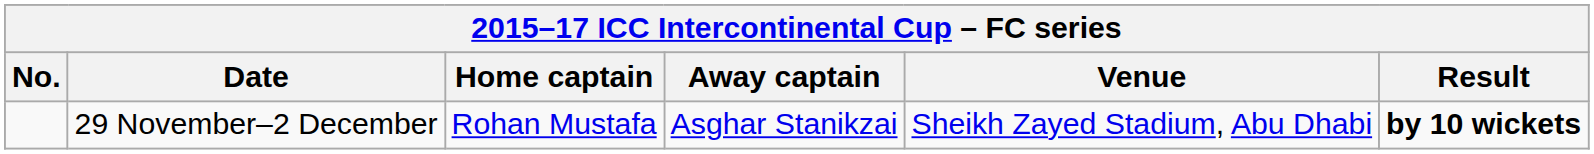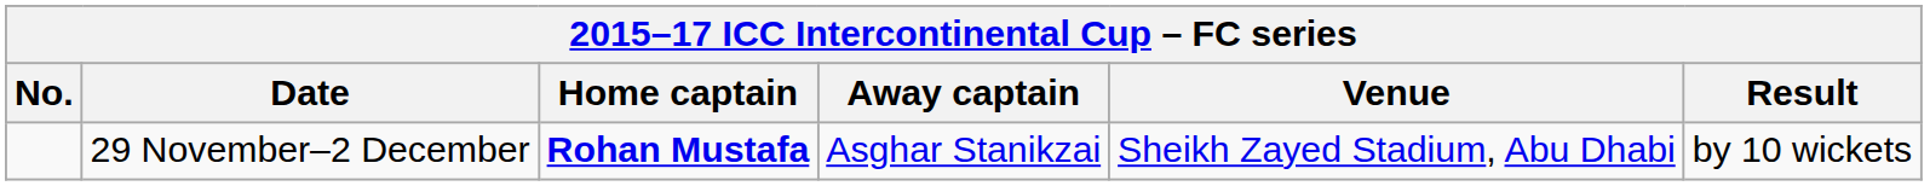29 November–2 December | Home captain: normal -> bold
29 November–2 December | Result: bold -> normal
